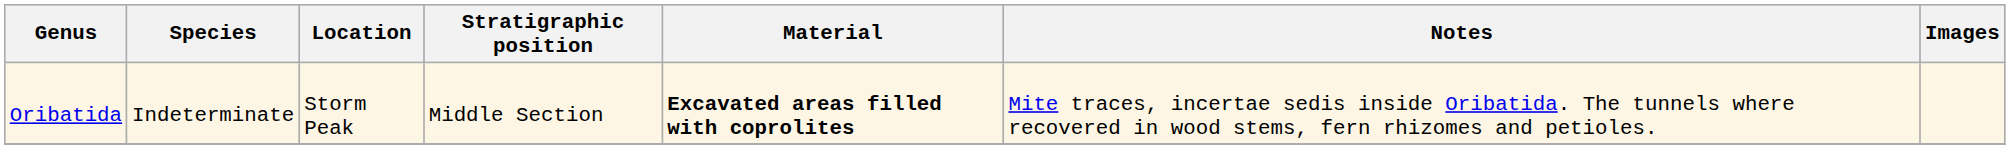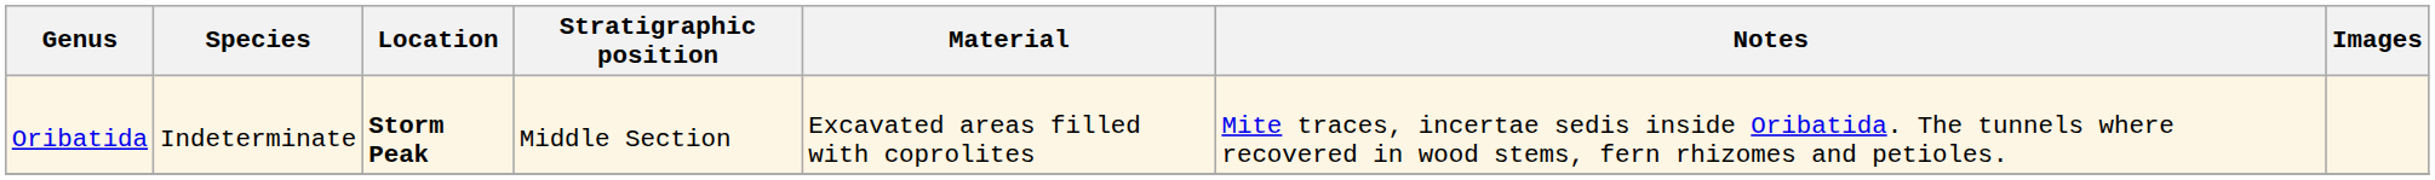Oribatida | Location: normal -> bold
Oribatida | Material: bold -> normal
